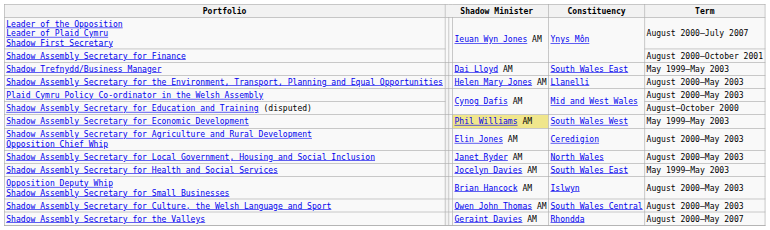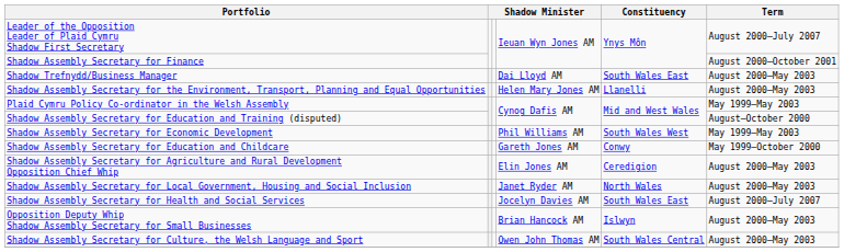Shadow Trefnydd/Business Manager | Term: May 1999–May 2003 -> August 2000–May 2003
Plaid Cymru Policy Co-ordinator in the Welsh Assembly | Term: August 2000–May 2003 -> May 1999–May 2003
Shadow Assembly Secretary for Economic Development | column 4: khaki background -> no background
+ row: Shadow Assembly Secretary for Education and Childcare | Gareth Jones AM | Conwy | May 1999–October 2000
Shadow Assembly Secretary for Health and Social Services | Term: May 1999–May 2003 -> August 2000–July 2007
- row: Shadow Assembly Secretary for the Valleys | Geraint Davies AM | Rhondda | August 2000–May 2007
